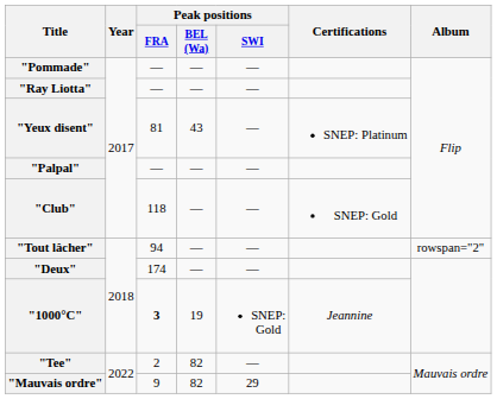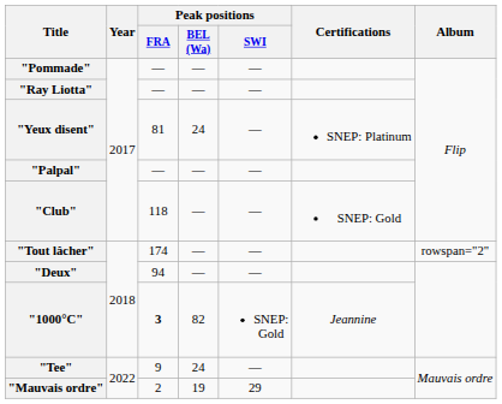"Yeux disent" | Peak positions / BEL (Wa): 43 -> 24
"Tout lâcher" | Peak positions / FRA: 94 -> 174
"Deux" | Peak positions / FRA: 174 -> 94
"1000°C" | Peak positions / BEL (Wa): 19 -> 82
"Tee" | Peak positions / FRA: 2 -> 9
"Tee" | Peak positions / BEL (Wa): 82 -> 24
"Mauvais ordre" | Peak positions / FRA: 9 -> 2
"Mauvais ordre" | Peak positions / BEL (Wa): 82 -> 19
